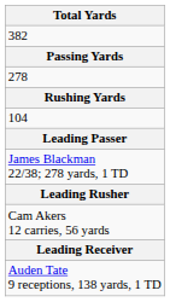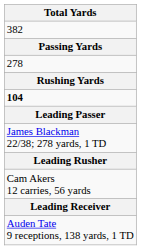row 6 | column 1: normal -> bold
